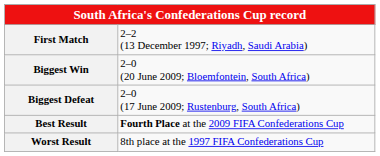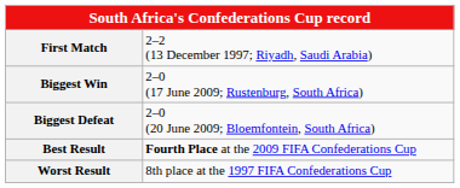Biggest Win | column 2: 2–0 (20 June 2009; Bloemfontein, South Africa) -> 2–0 (17 June 2009; Rustenburg, South Africa)
Biggest Defeat | column 2: 2–0 (17 June 2009; Rustenburg, South Africa) -> 2–0 (20 June 2009; Bloemfontein, South Africa)
